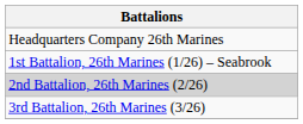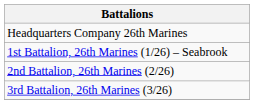row 4 | column 1: lightgrey background -> no background
